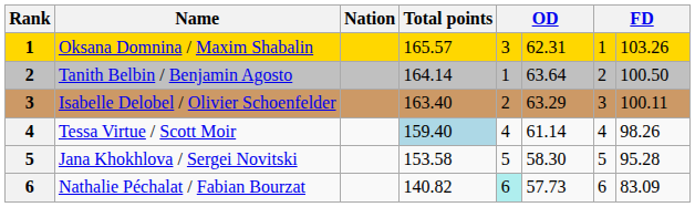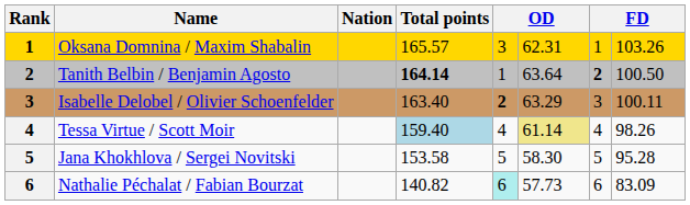Tanith Belbin / Benjamin Agosto | Total points: normal -> bold
Tanith Belbin / Benjamin Agosto | column 7: normal -> bold
Isabelle Delobel / Olivier Schoenfelder | column 5: normal -> bold
Tessa Virtue / Scott Moir | column 6: no background -> khaki background
